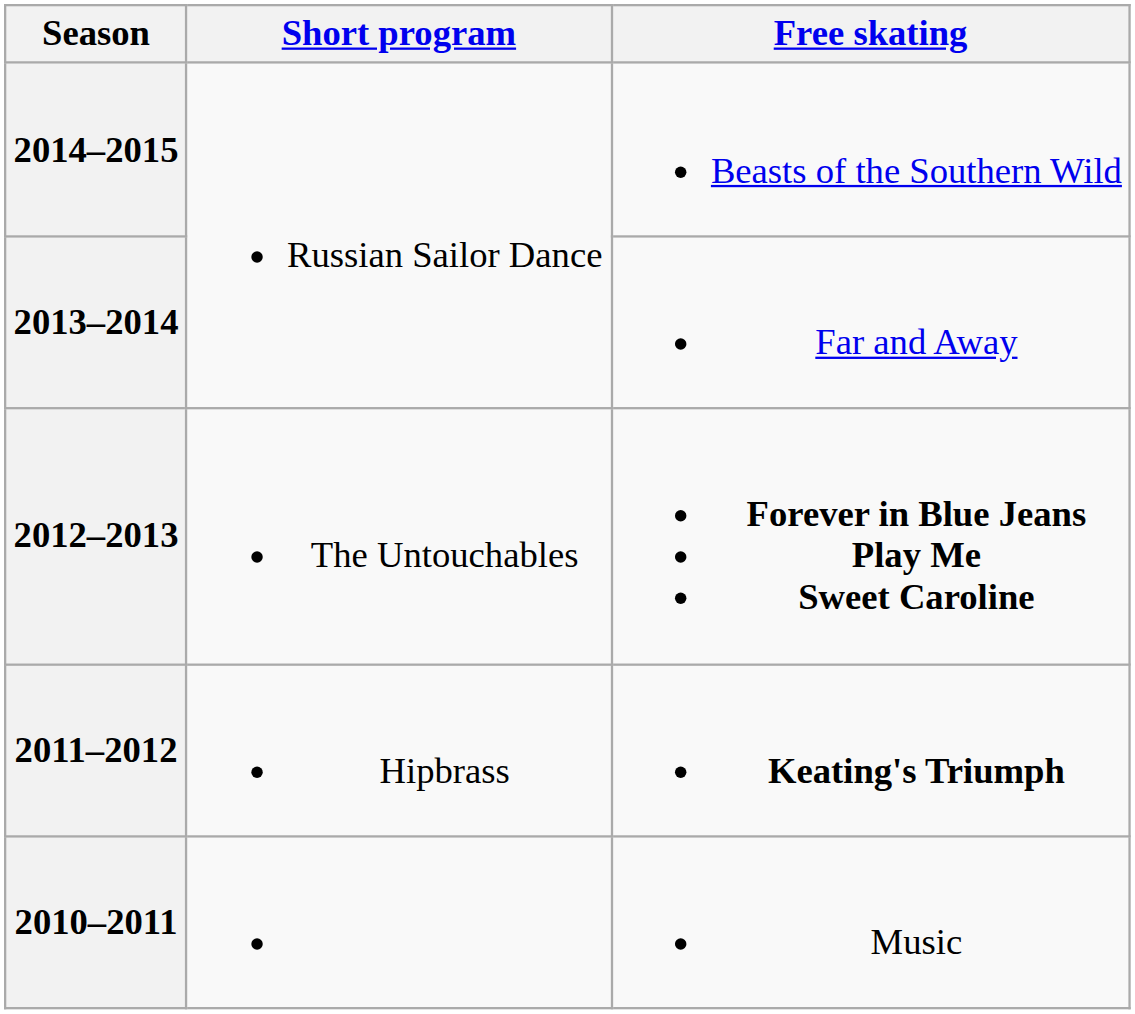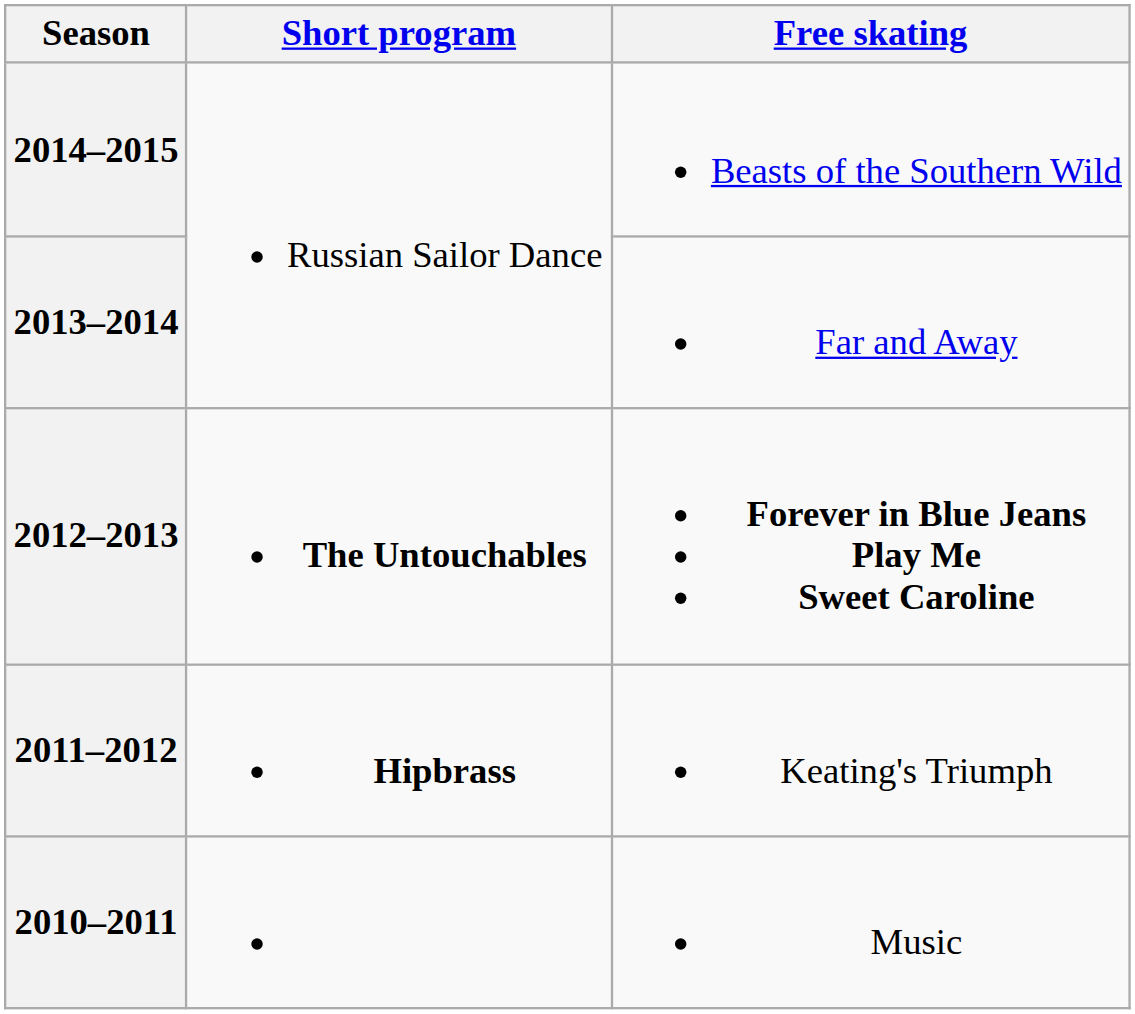2012–2013 | Short program: normal -> bold
2011–2012 | Short program: normal -> bold
2011–2012 | Free skating: bold -> normal
